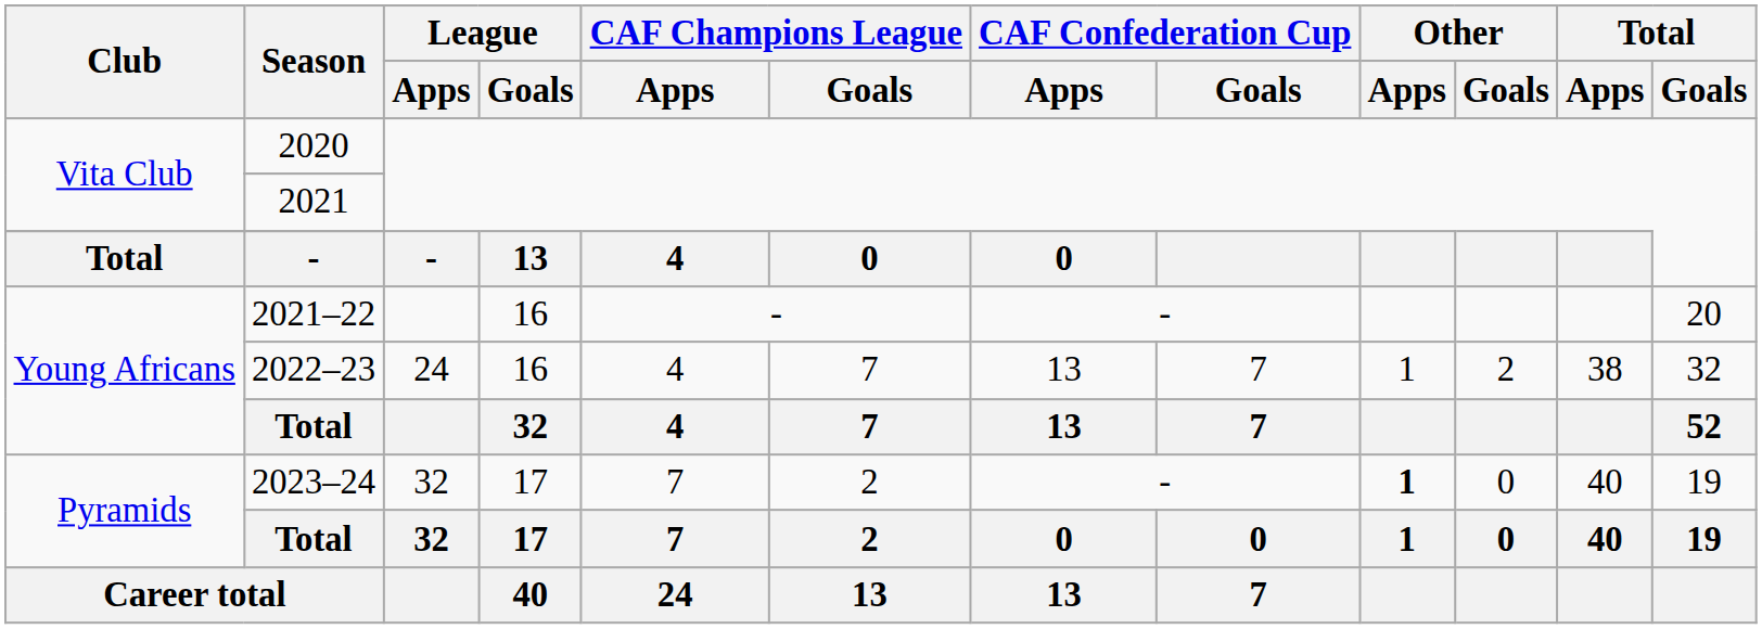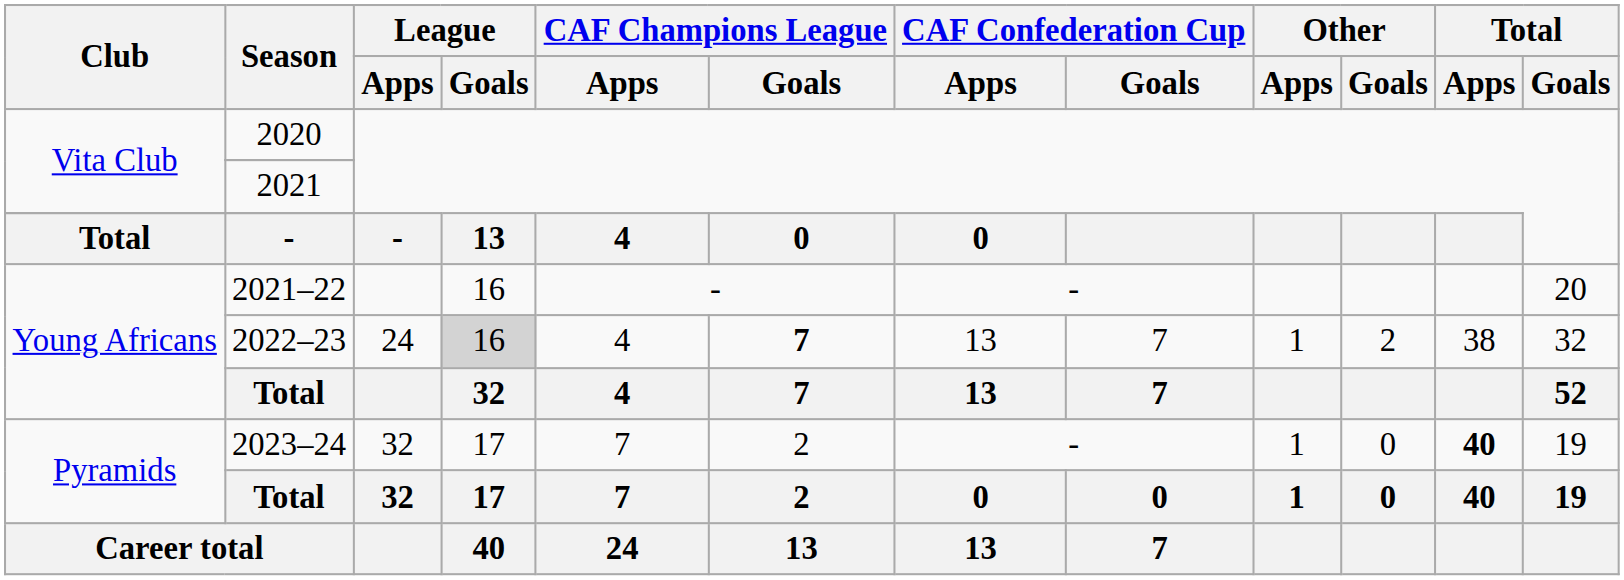2022–23 | League / Goals: no background -> lightgrey background
2022–23 | CAF Champions League / Goals: normal -> bold
2023–24 | Other / Apps: bold -> normal
2023–24 | Total / Apps: normal -> bold
